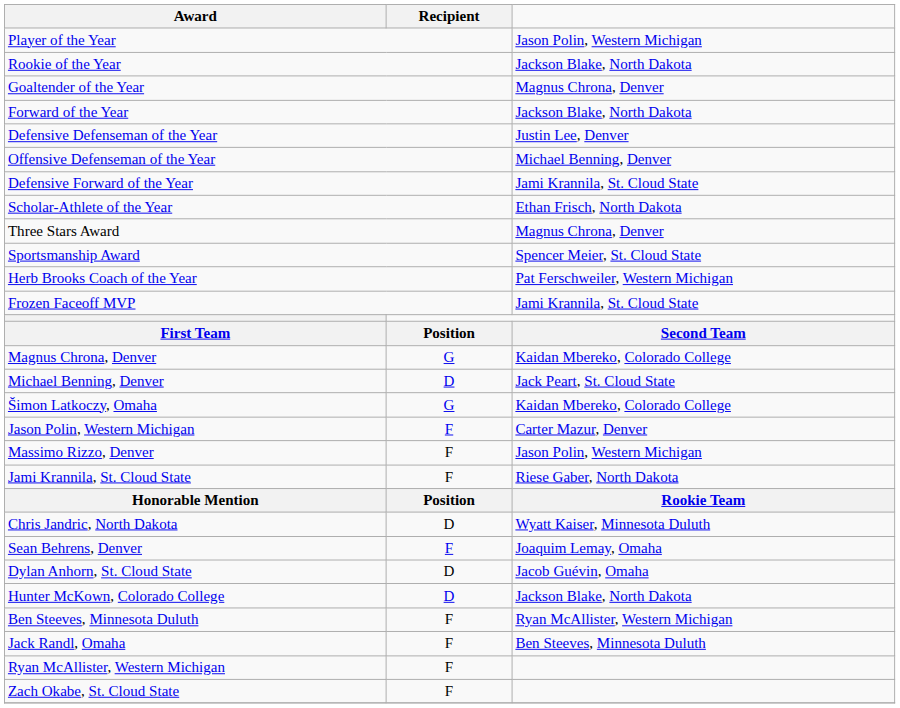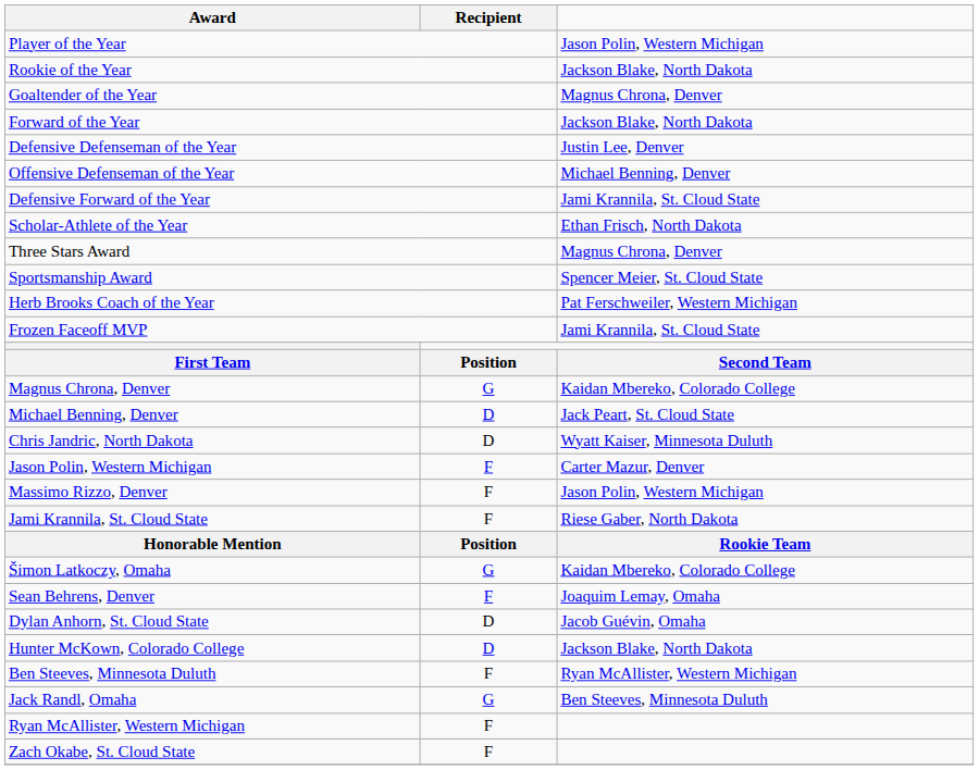rows swapped: Chris Jandric, North Dakota <-> Šimon Latkoczy, Omaha
Jack Randl, Omaha | Recipient: F -> G
